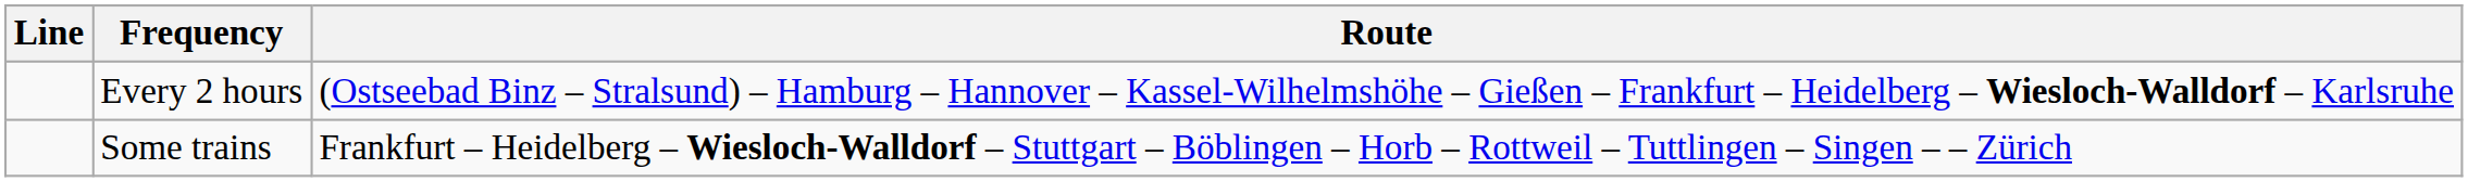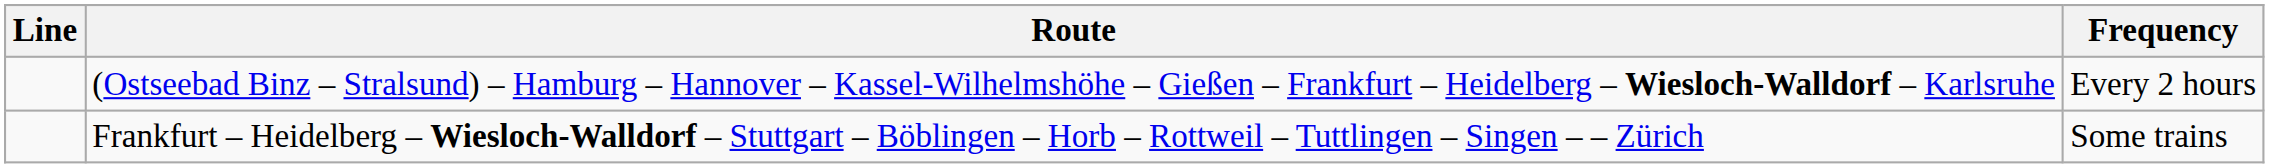columns swapped: Route <-> Frequency
